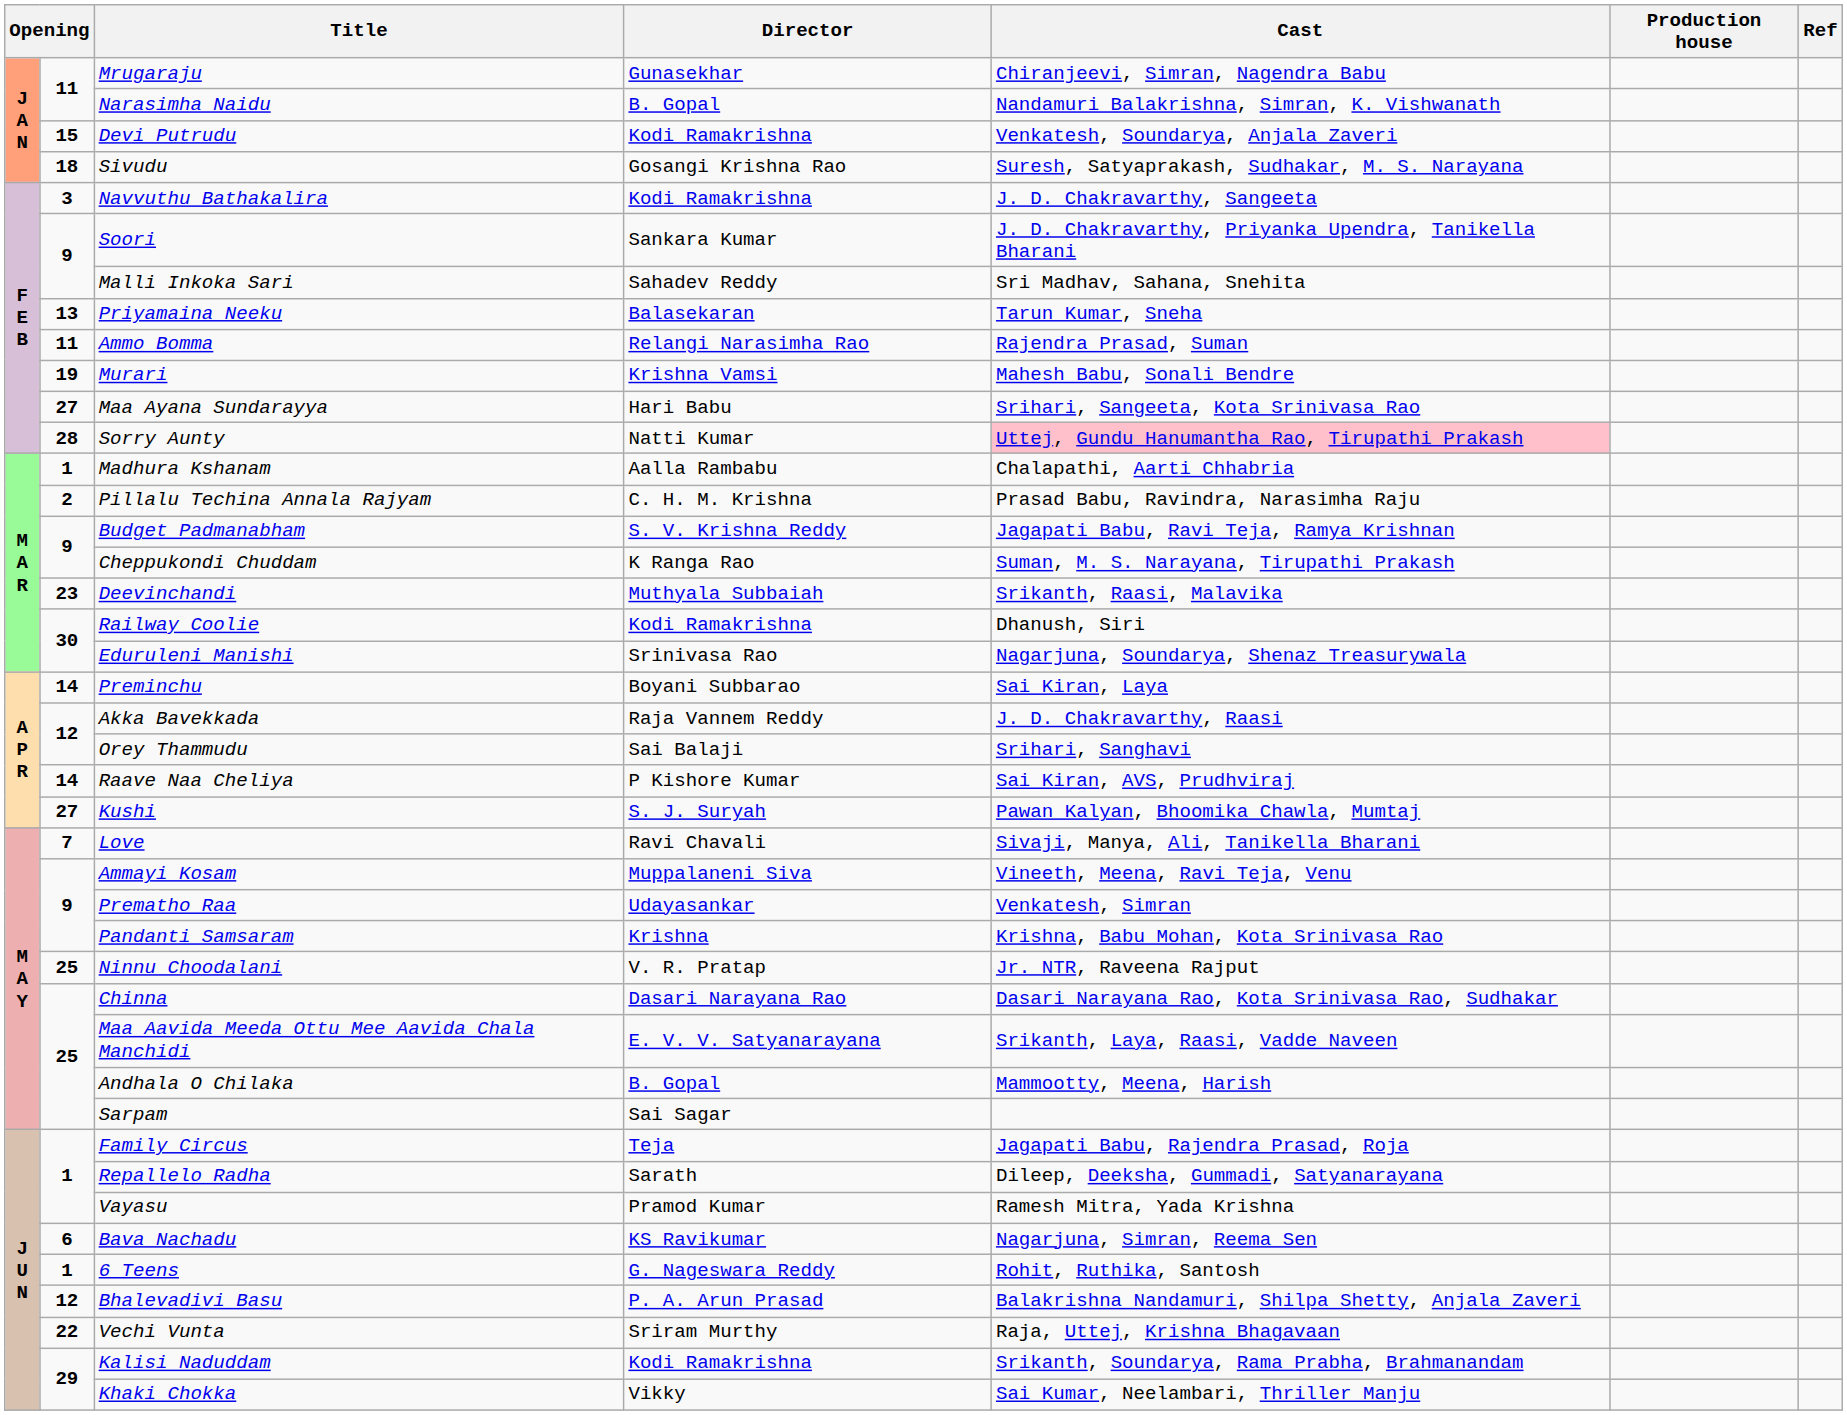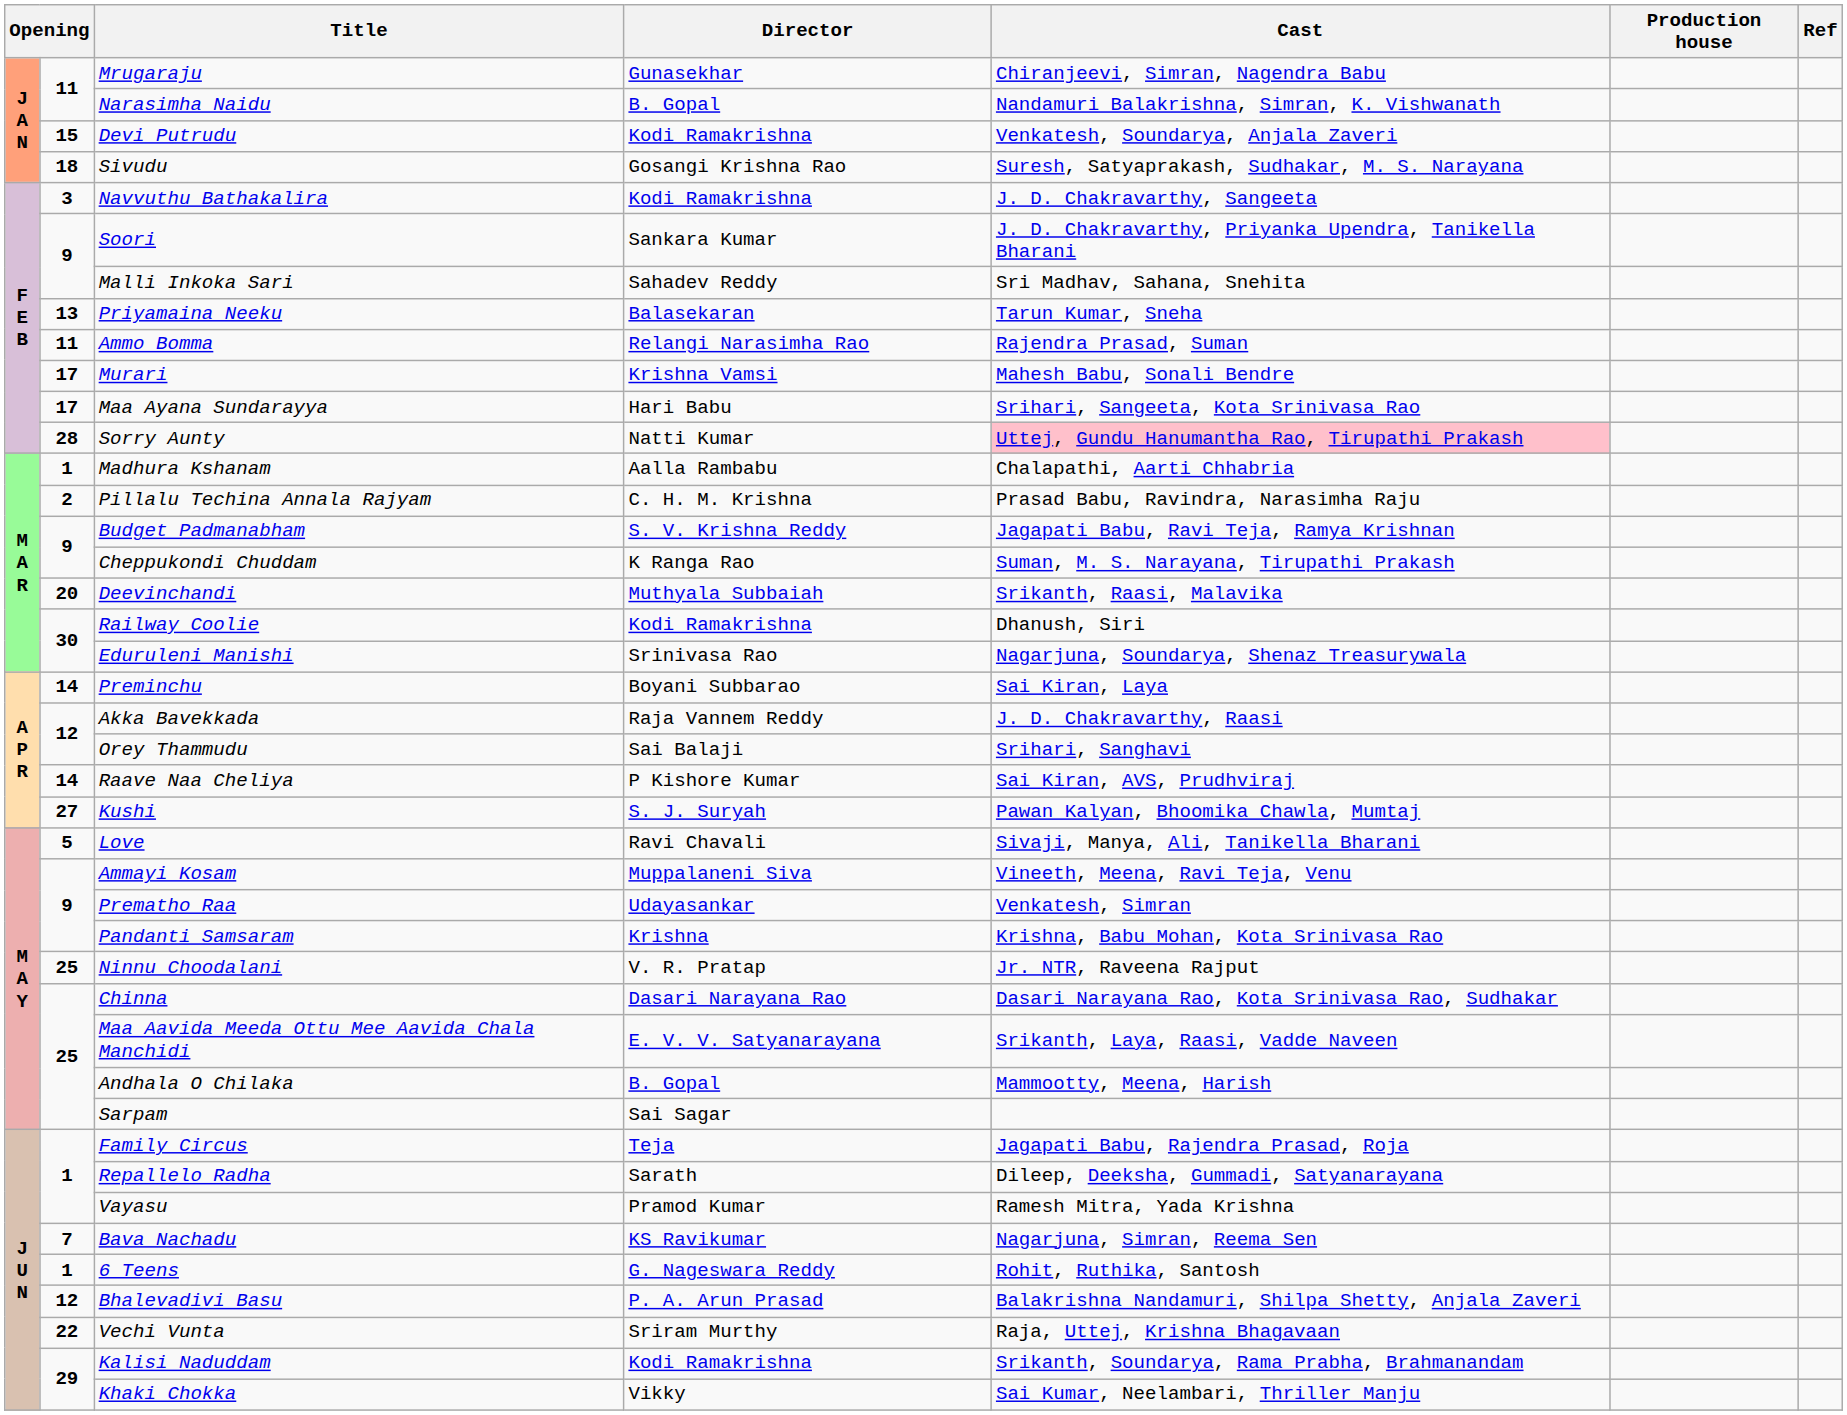Murari | column 2: 19 -> 17
Maa Ayana Sundarayya | column 2: 27 -> 17
Deevinchandi | column 2: 23 -> 20
Love | column 2: 7 -> 5
Bava Nachadu | column 2: 6 -> 7
